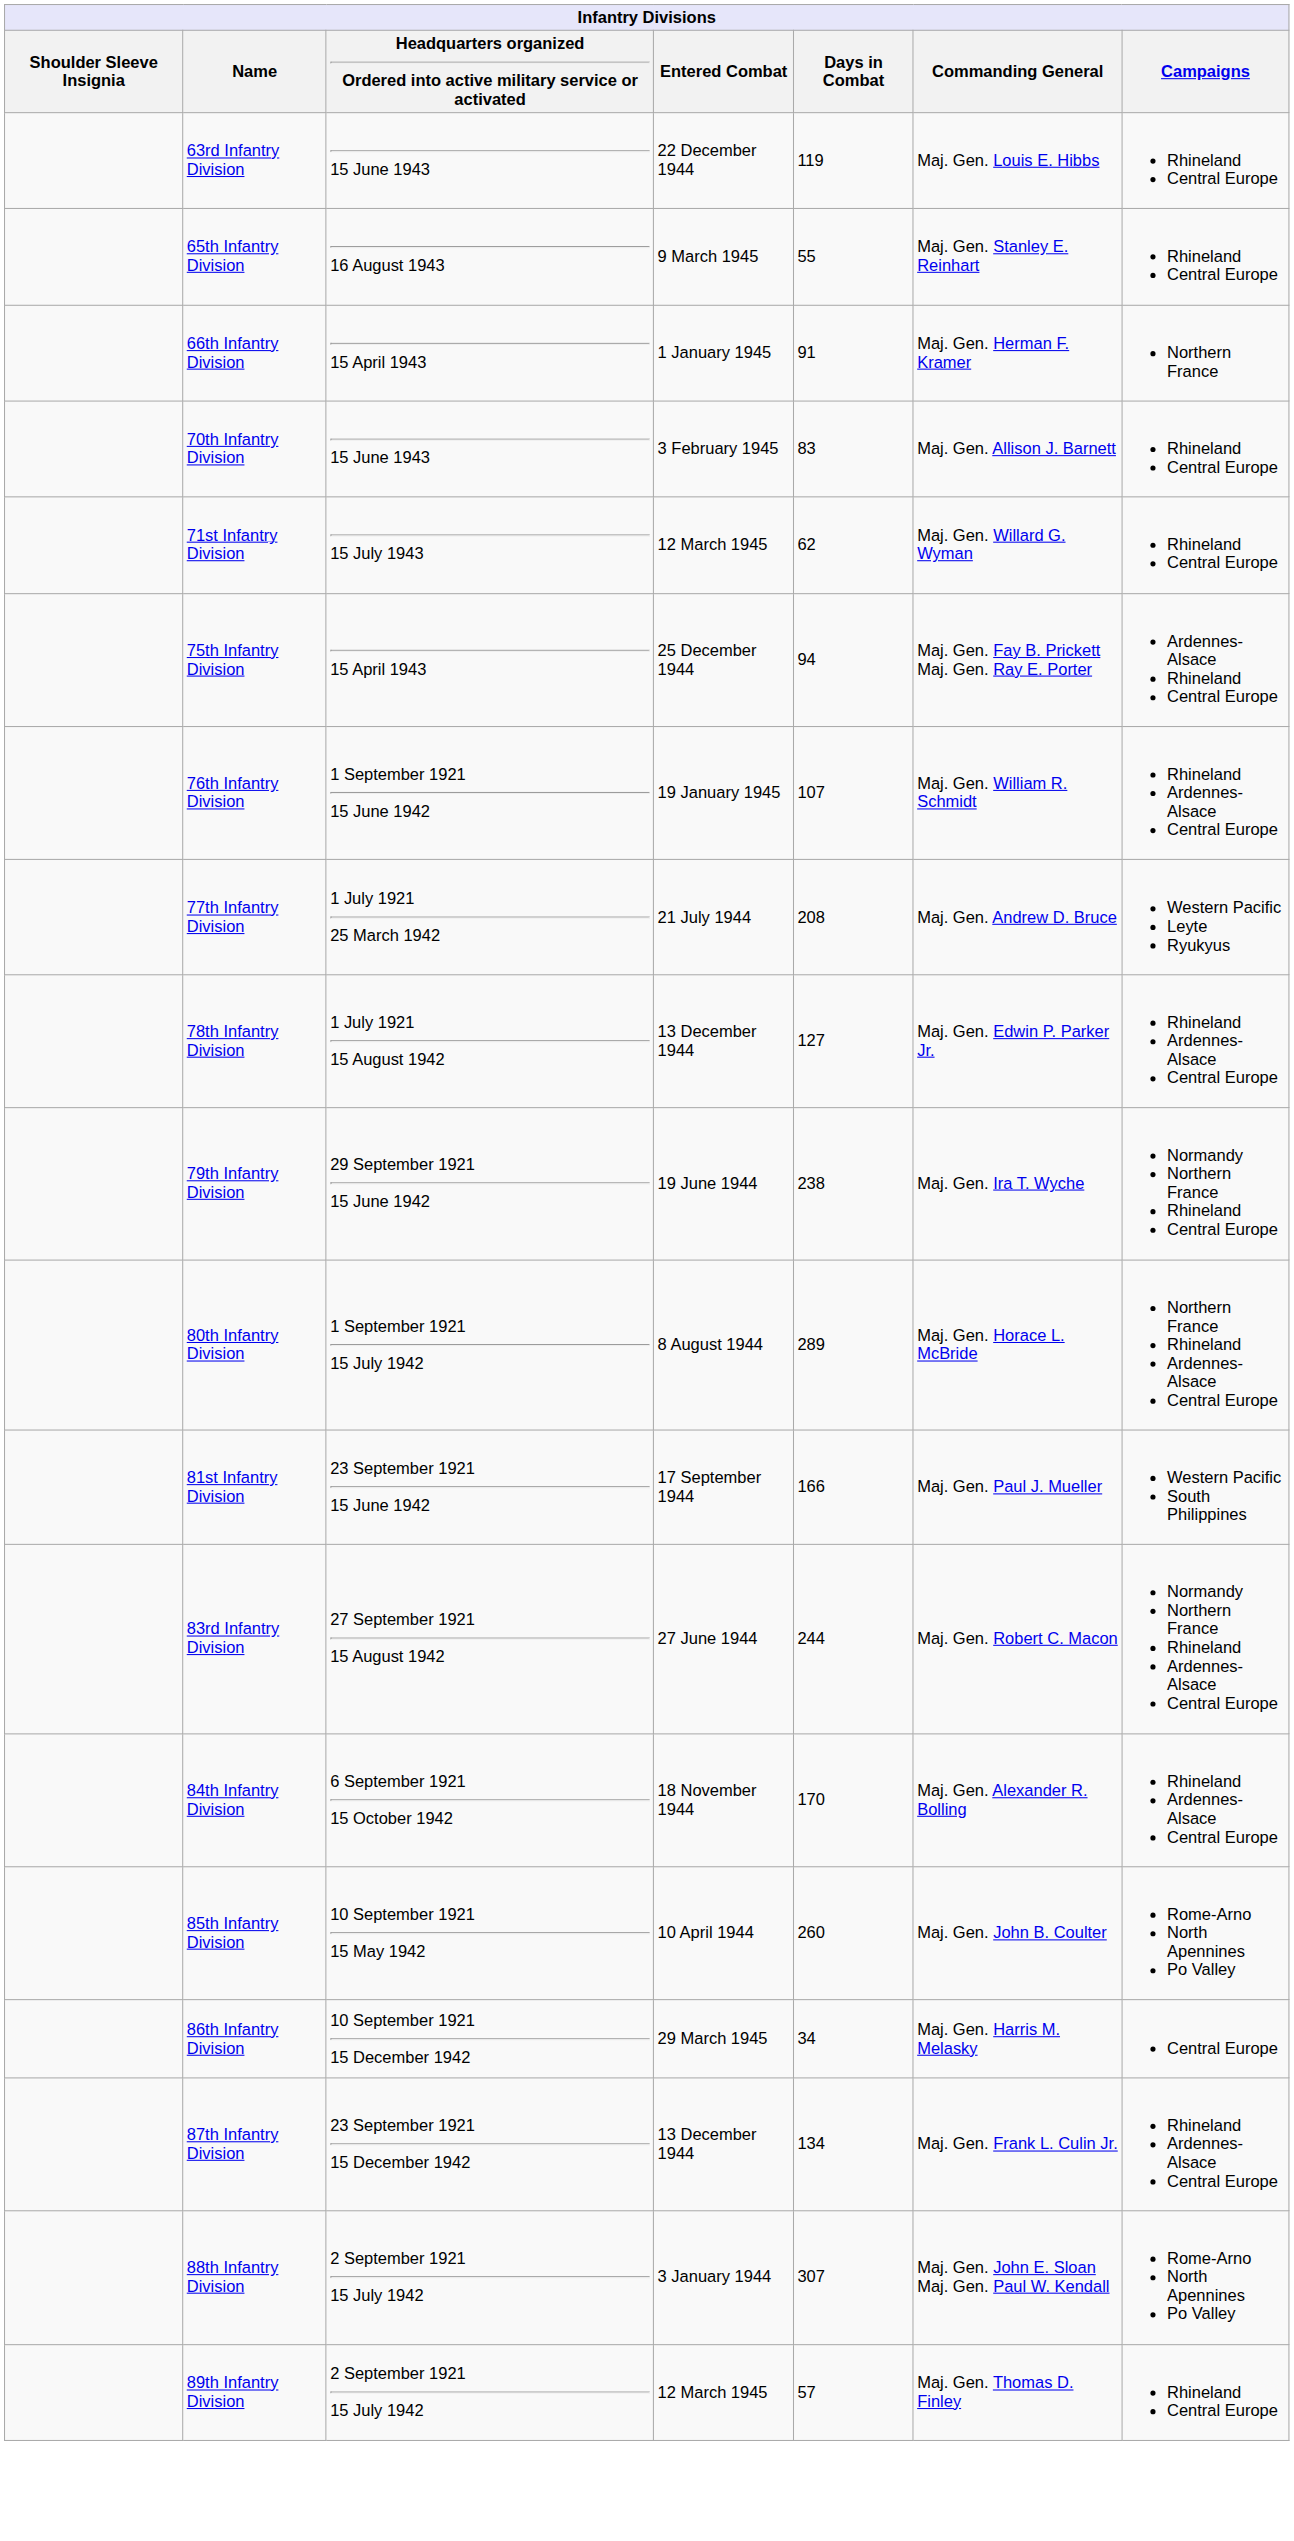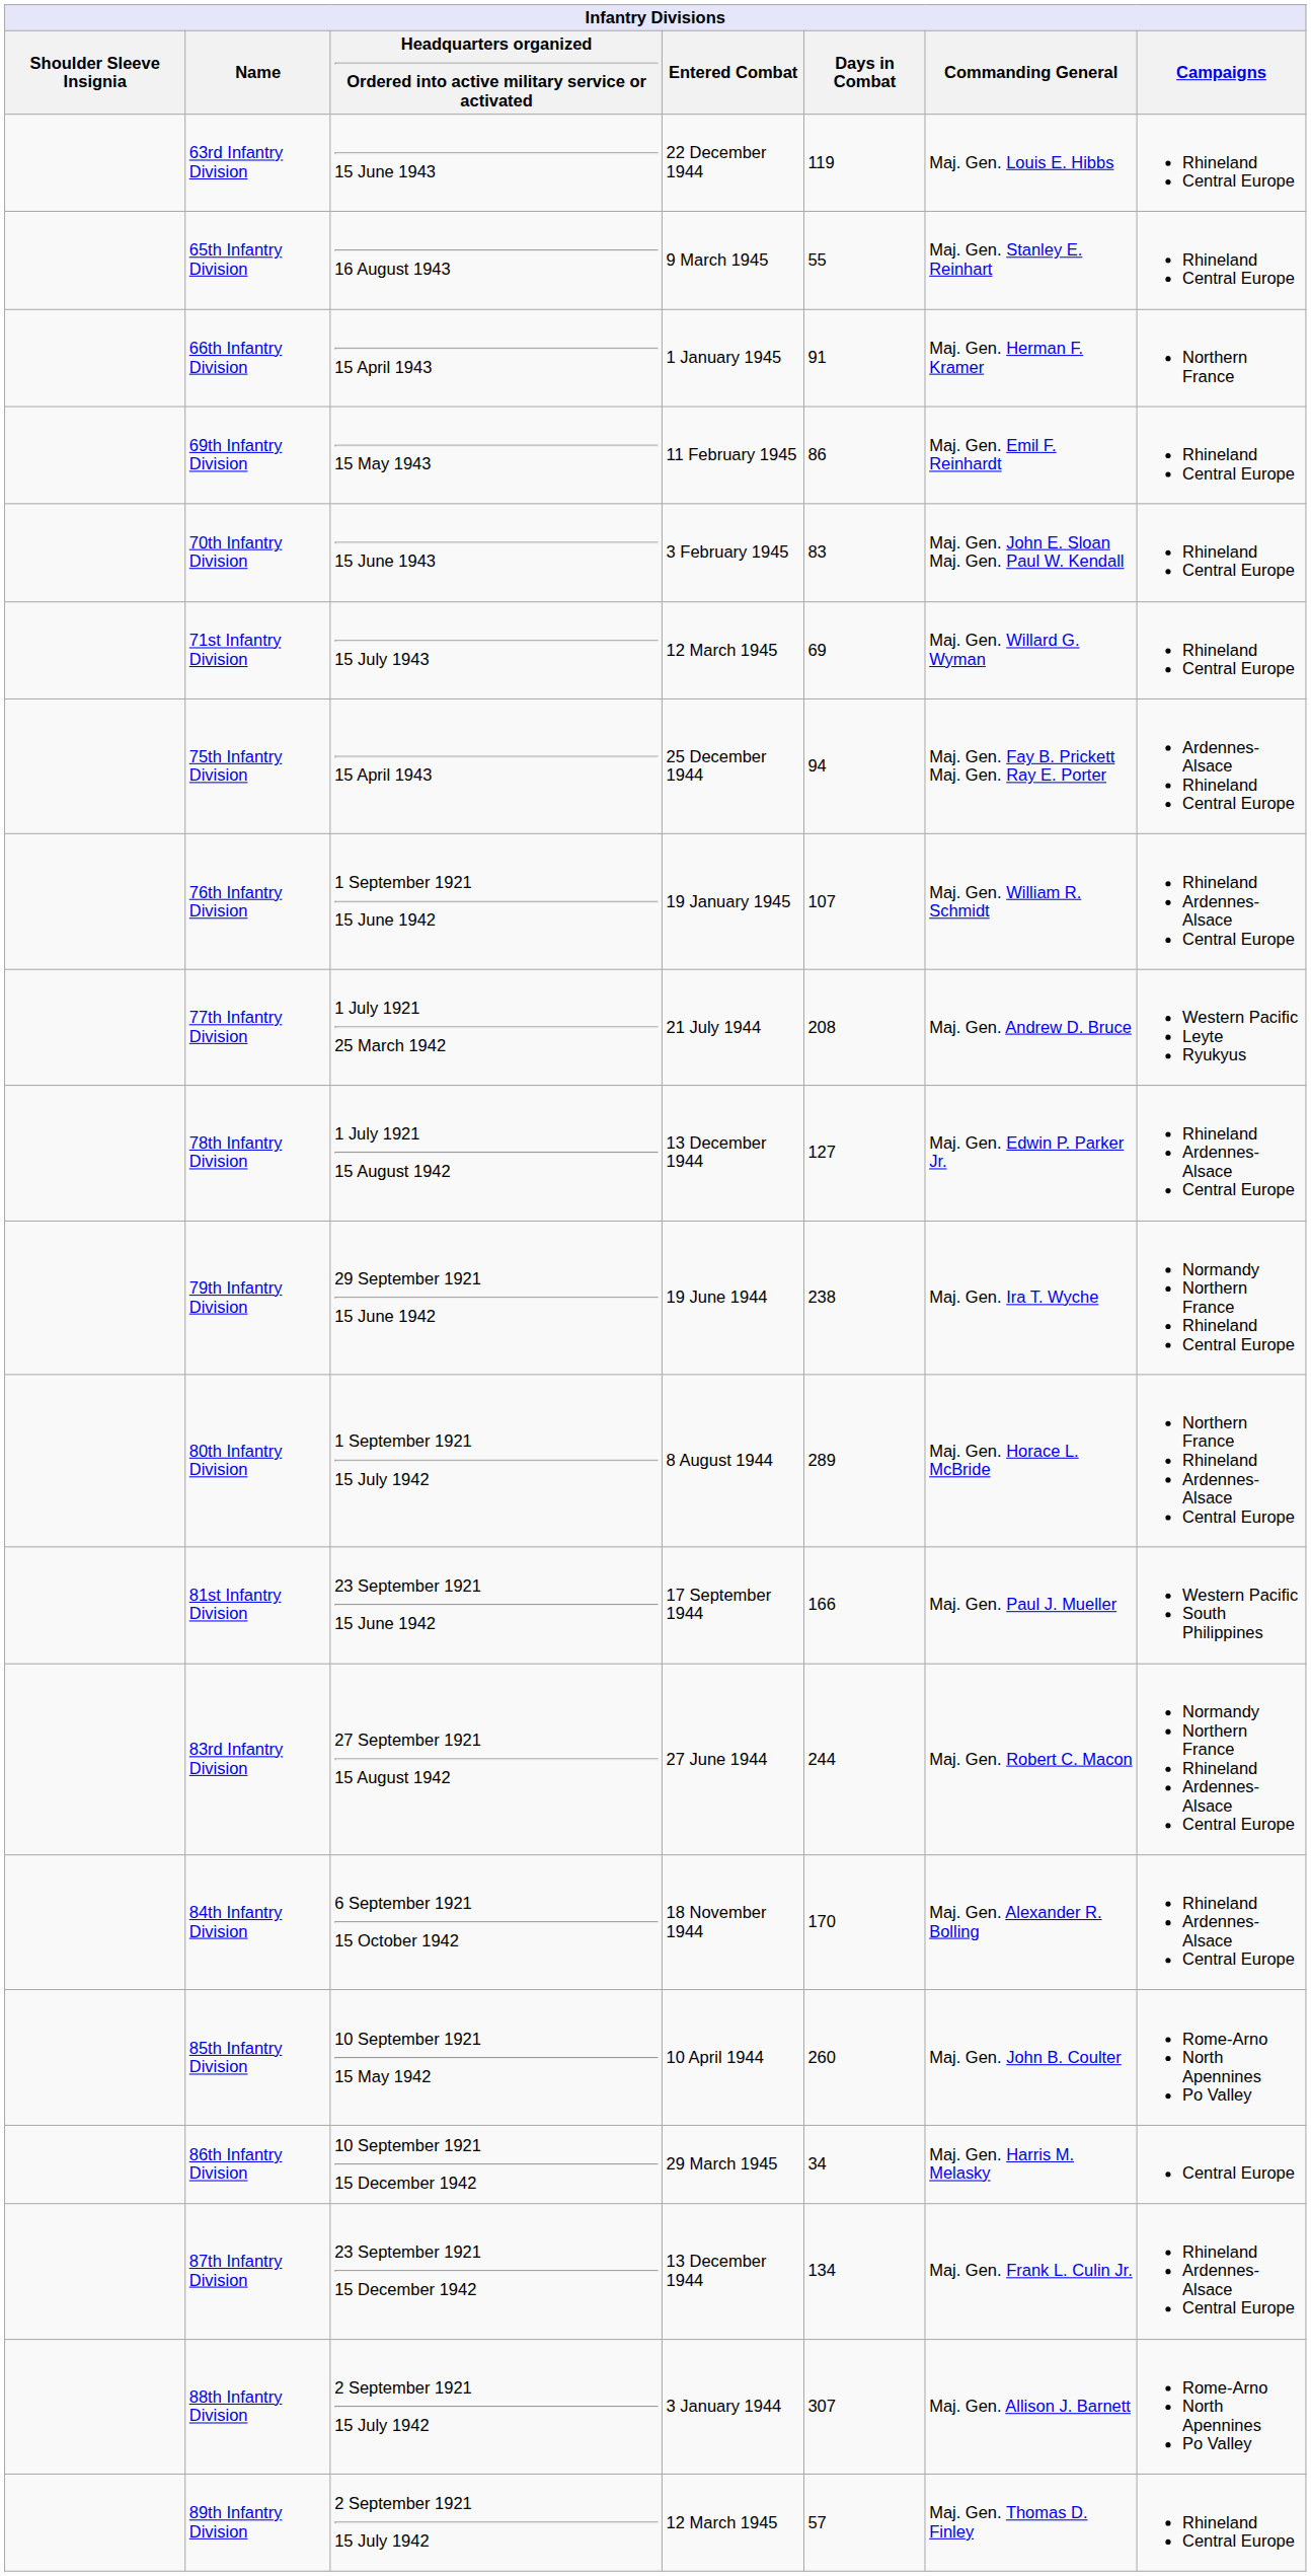+ row: 69th Infantry Division | 15 May 1943 | 11 February 1945 | 86 | Maj. Gen. Emil F. Reinhardt | Rhineland Central Europe
70th Infantry Division | Commanding General: Maj. Gen. Allison J. Barnett -> Maj. Gen. John E. Sloan Maj. Gen. Paul W. Kendall
71st Infantry Division | Days in Combat: 62 -> 69
88th Infantry Division | Commanding General: Maj. Gen. John E. Sloan Maj. Gen. Paul W. Kendall -> Maj. Gen. Allison J. Barnett
